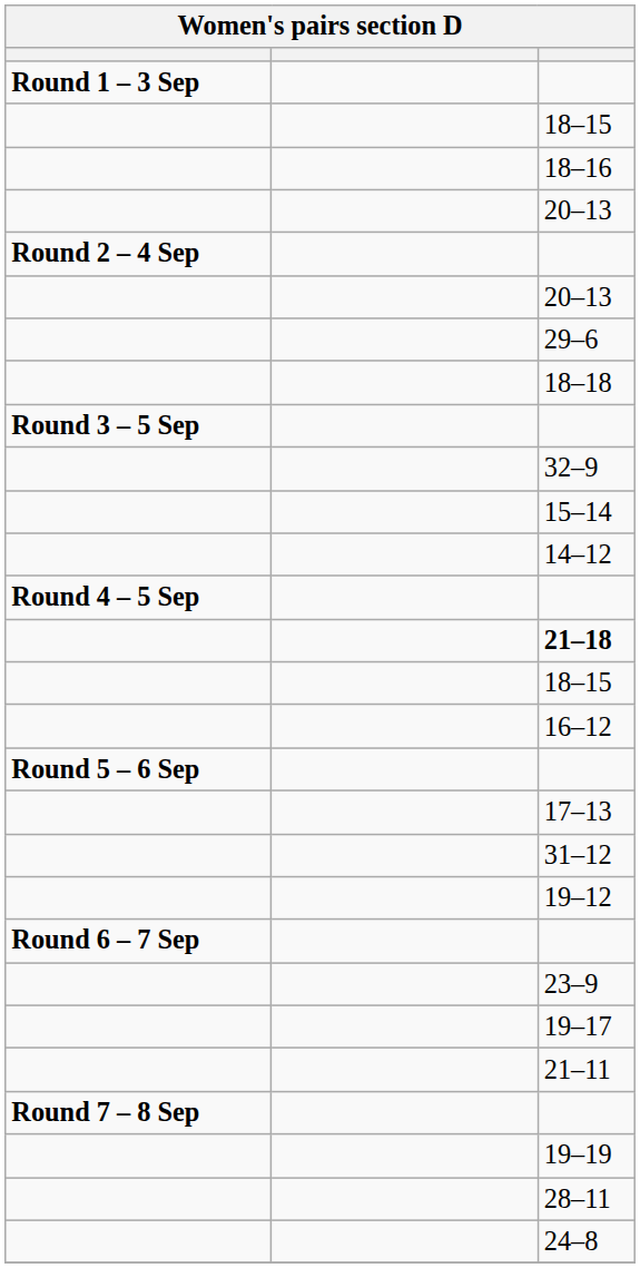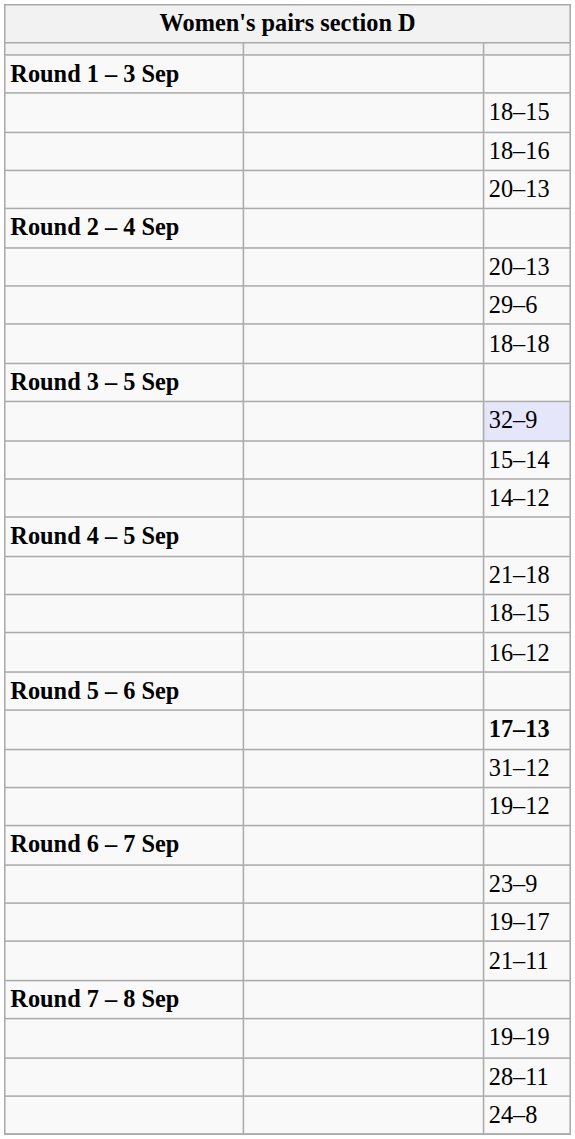32–9 | column 3: no background -> lavender background
21–18 | column 3: bold -> normal
17–13 | column 3: normal -> bold
